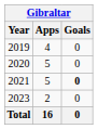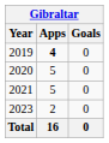2019 | Apps: normal -> bold
2021 | Goals: bold -> normal
